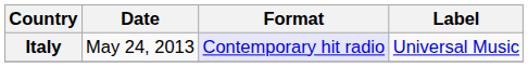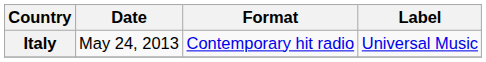Italy | Format: lavender background -> no background
